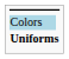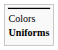row 1 | column 1: lightblue background -> no background
